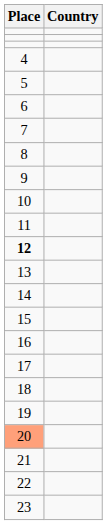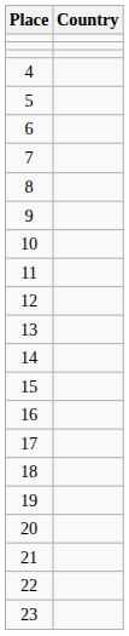row 13 | Place: bold -> normal
row 21 | Place: lightsalmon background -> no background
